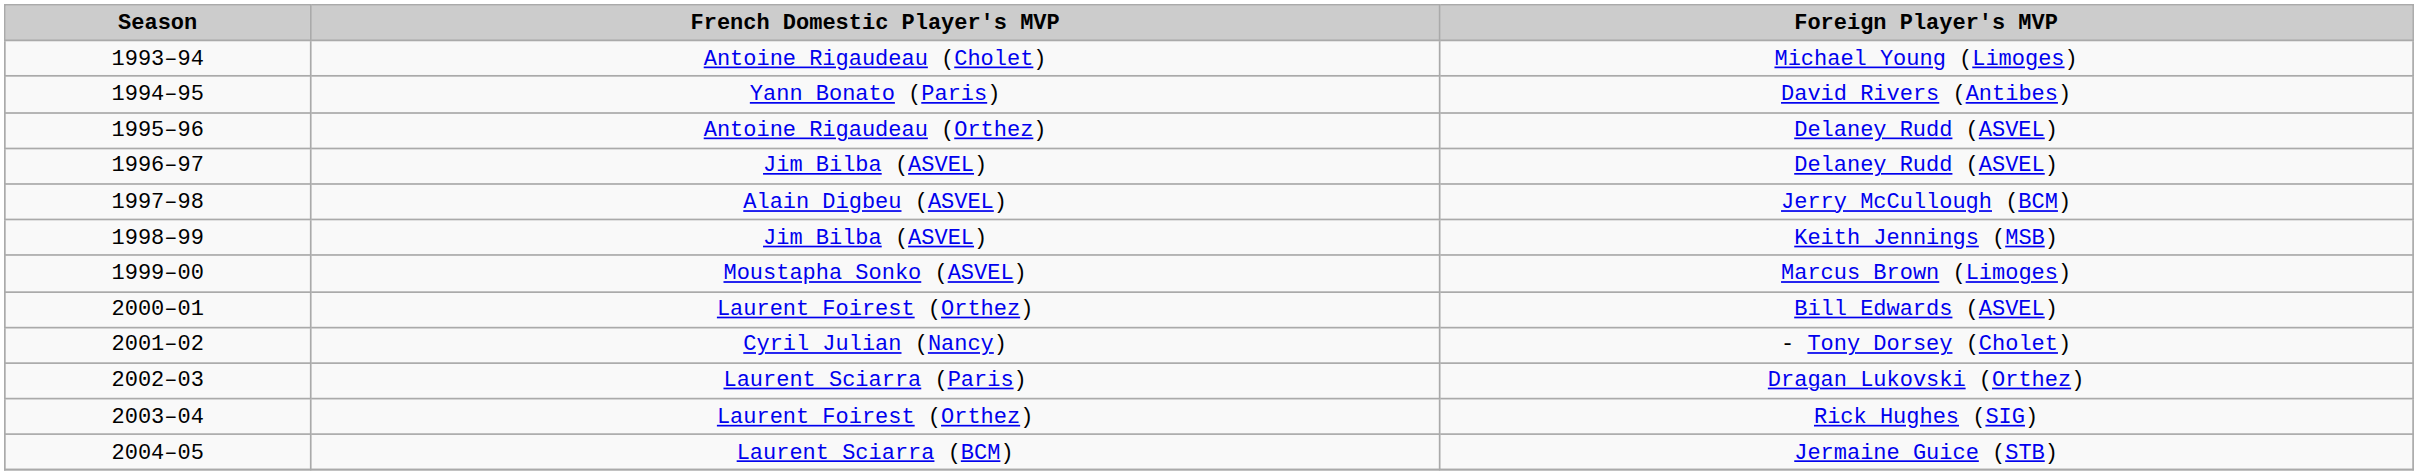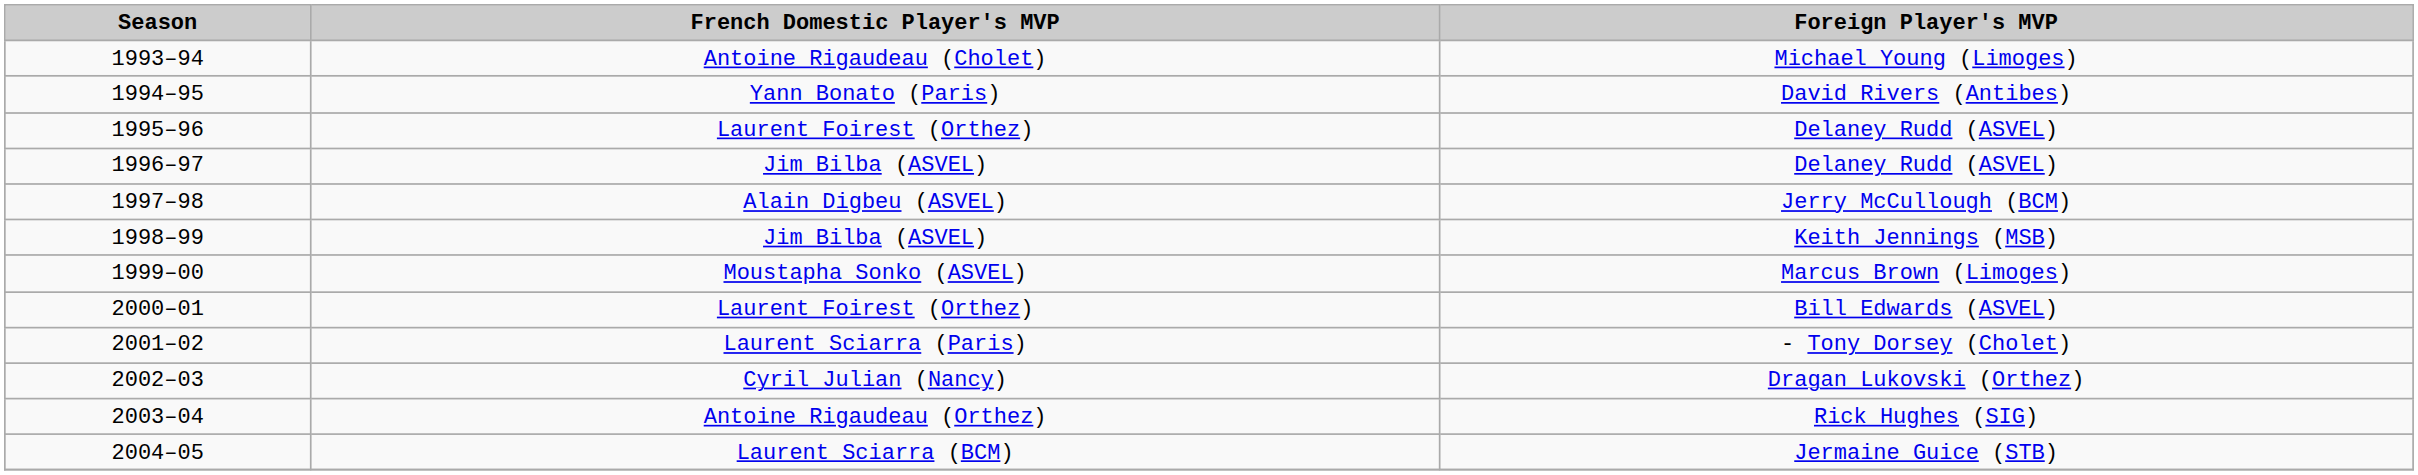1995–96 / Delaney Rudd (ASVEL) | French Domestic Player's MVP: Antoine Rigaudeau (Orthez) -> Laurent Foirest (Orthez)
- Tony Dorsey (Cholet) | French Domestic Player's MVP: Cyril Julian (Nancy) -> Laurent Sciarra (Paris)
Dragan Lukovski (Orthez) | French Domestic Player's MVP: Laurent Sciarra (Paris) -> Cyril Julian (Nancy)
Rick Hughes (SIG) | French Domestic Player's MVP: Laurent Foirest (Orthez) -> Antoine Rigaudeau (Orthez)
